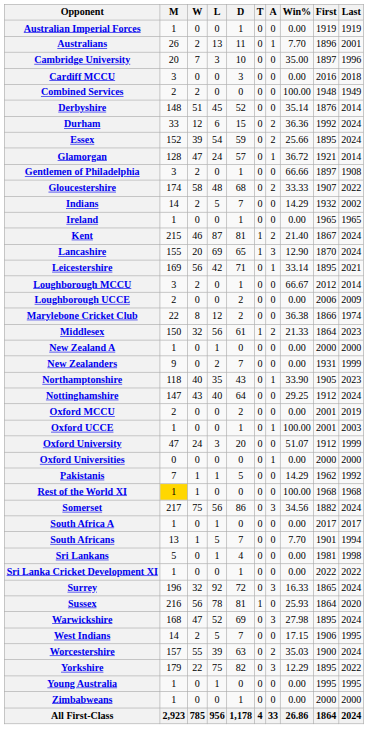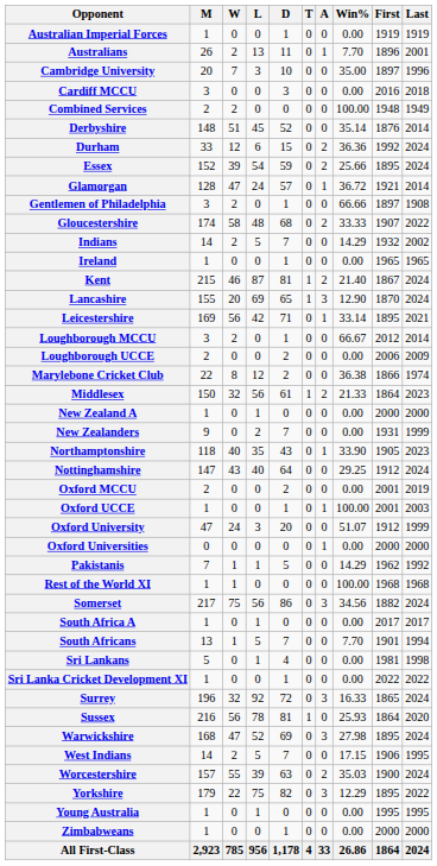Rest of the World XI | M: gold background -> no background
